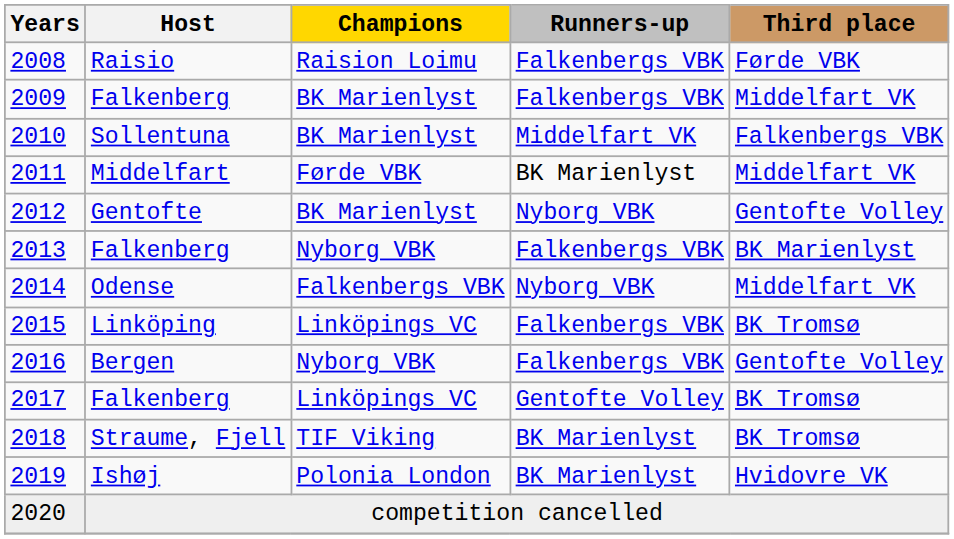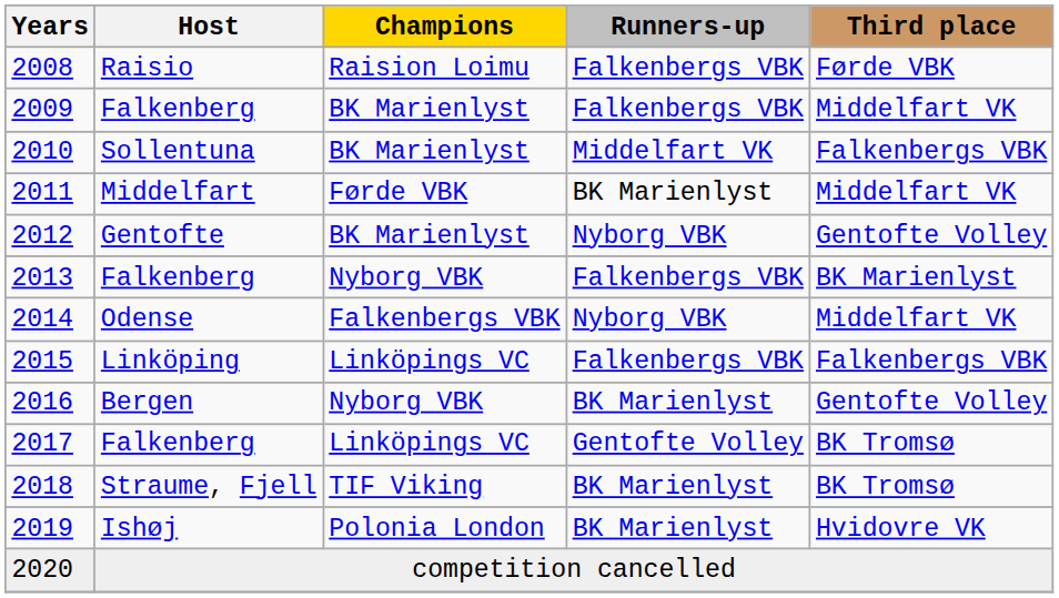2015 | Third place: BK Tromsø -> Falkenbergs VBK
2016 | Runners-up: Falkenbergs VBK -> BK Marienlyst
